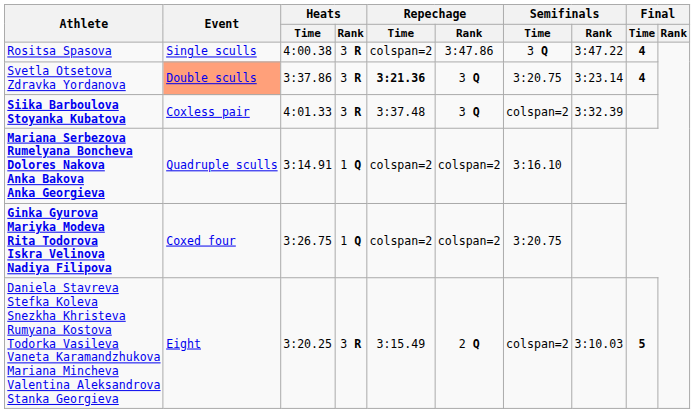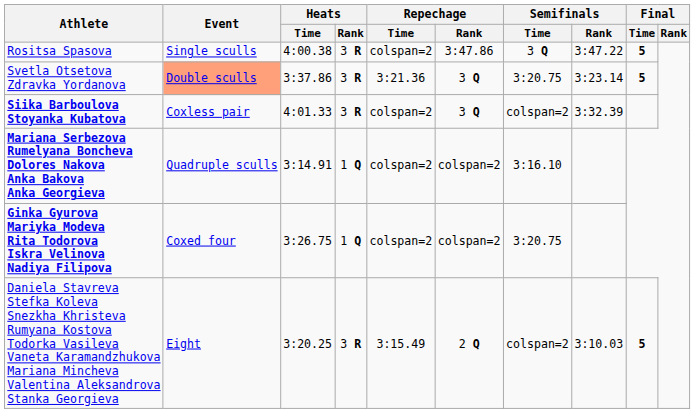Rositsa Spasova | Final / Time: 4 -> 5
Svetla Otsetova Zdravka Yordanova | Repechage / Time: bold -> normal
Svetla Otsetova Zdravka Yordanova | Final / Time: 4 -> 5
Siika Barboulova Stoyanka Kubatova | Repechage / Time: 3:37.48 -> colspan=2
